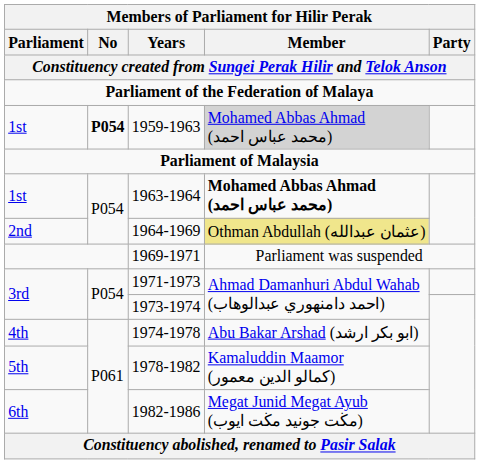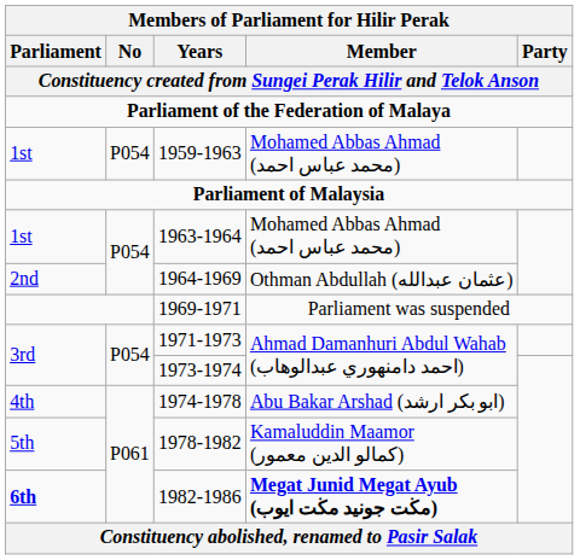1959-1963 | No: bold -> normal
1959-1963 | Member: lightgrey background -> no background
1963-1964 | Member: bold -> normal
1964-1969 | Member: khaki background -> no background
1982-1986 | Parliament: normal -> bold
1982-1986 | Member: normal -> bold
